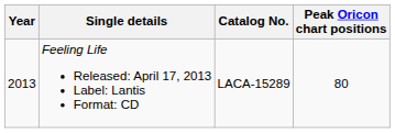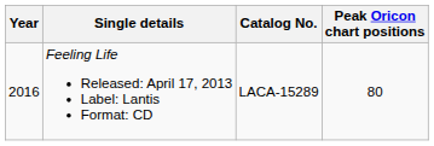row 2 | Year: 2013 -> 2016
